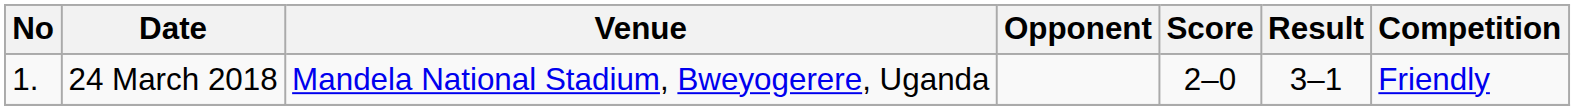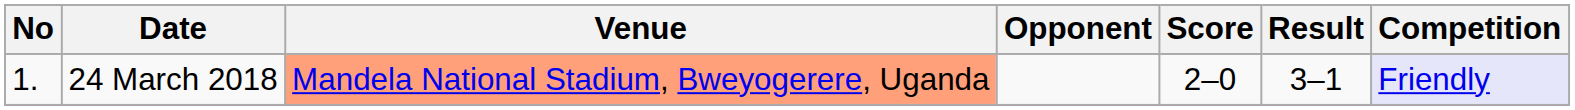24 March 2018 | Venue: no background -> lightsalmon background
24 March 2018 | Competition: no background -> lavender background
